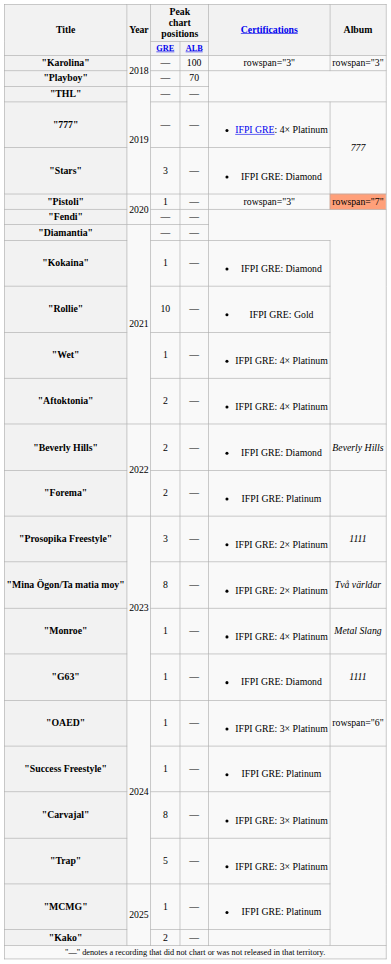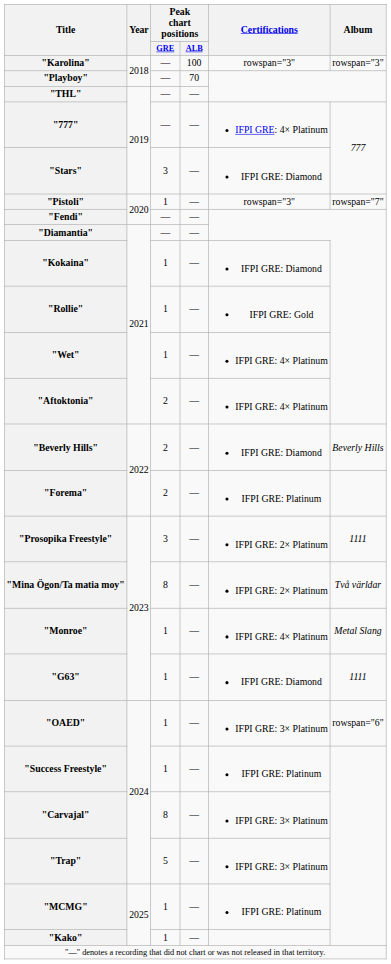"Pistoli" | Album: lightsalmon background -> no background
"Rollie" | Peak chart positions / GRE: 10 -> 1
"Kako" | Peak chart positions / GRE: 2 -> 1
